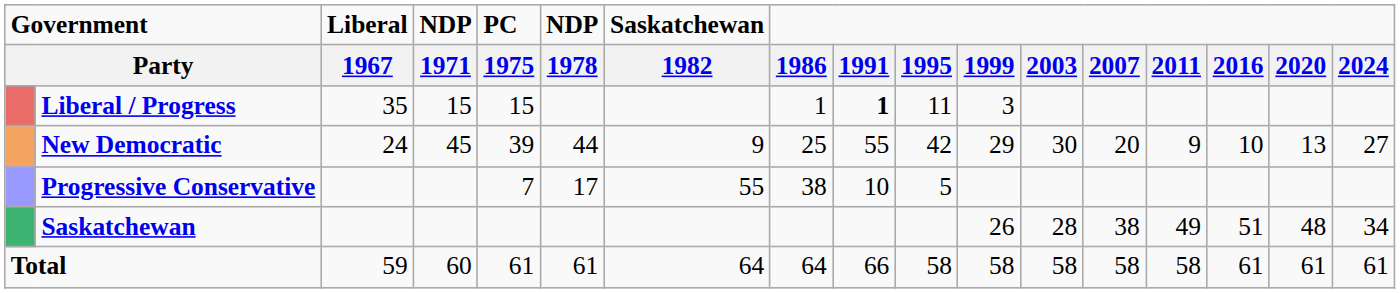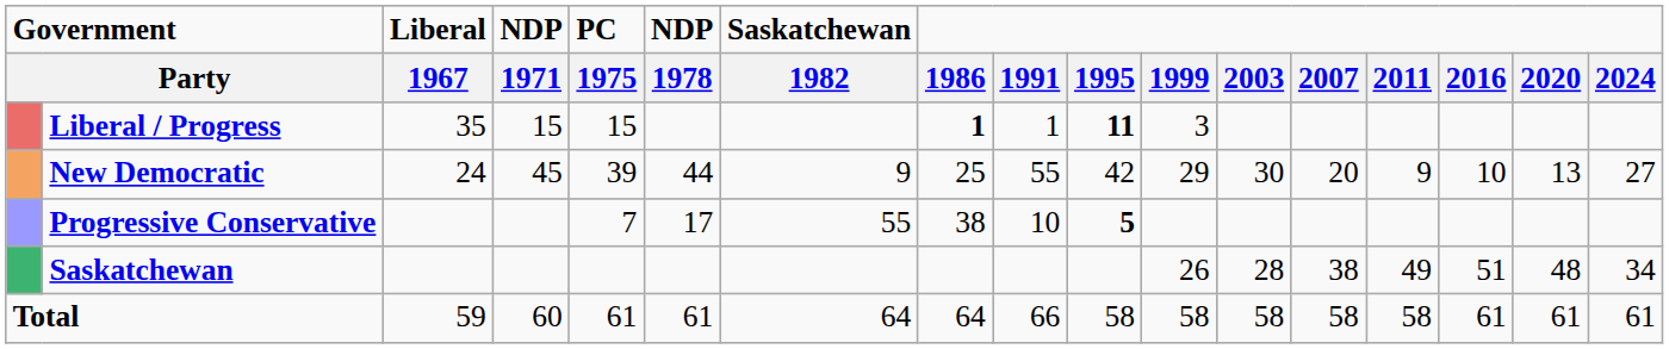Liberal / Progress | 1986: normal -> bold
Liberal / Progress | 1991: bold -> normal
Liberal / Progress | 1995: normal -> bold
Progressive Conservative | 1995: normal -> bold
